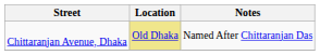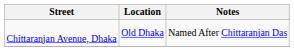Chittaranjan Avenue, Dhaka | Location: khaki background -> no background
